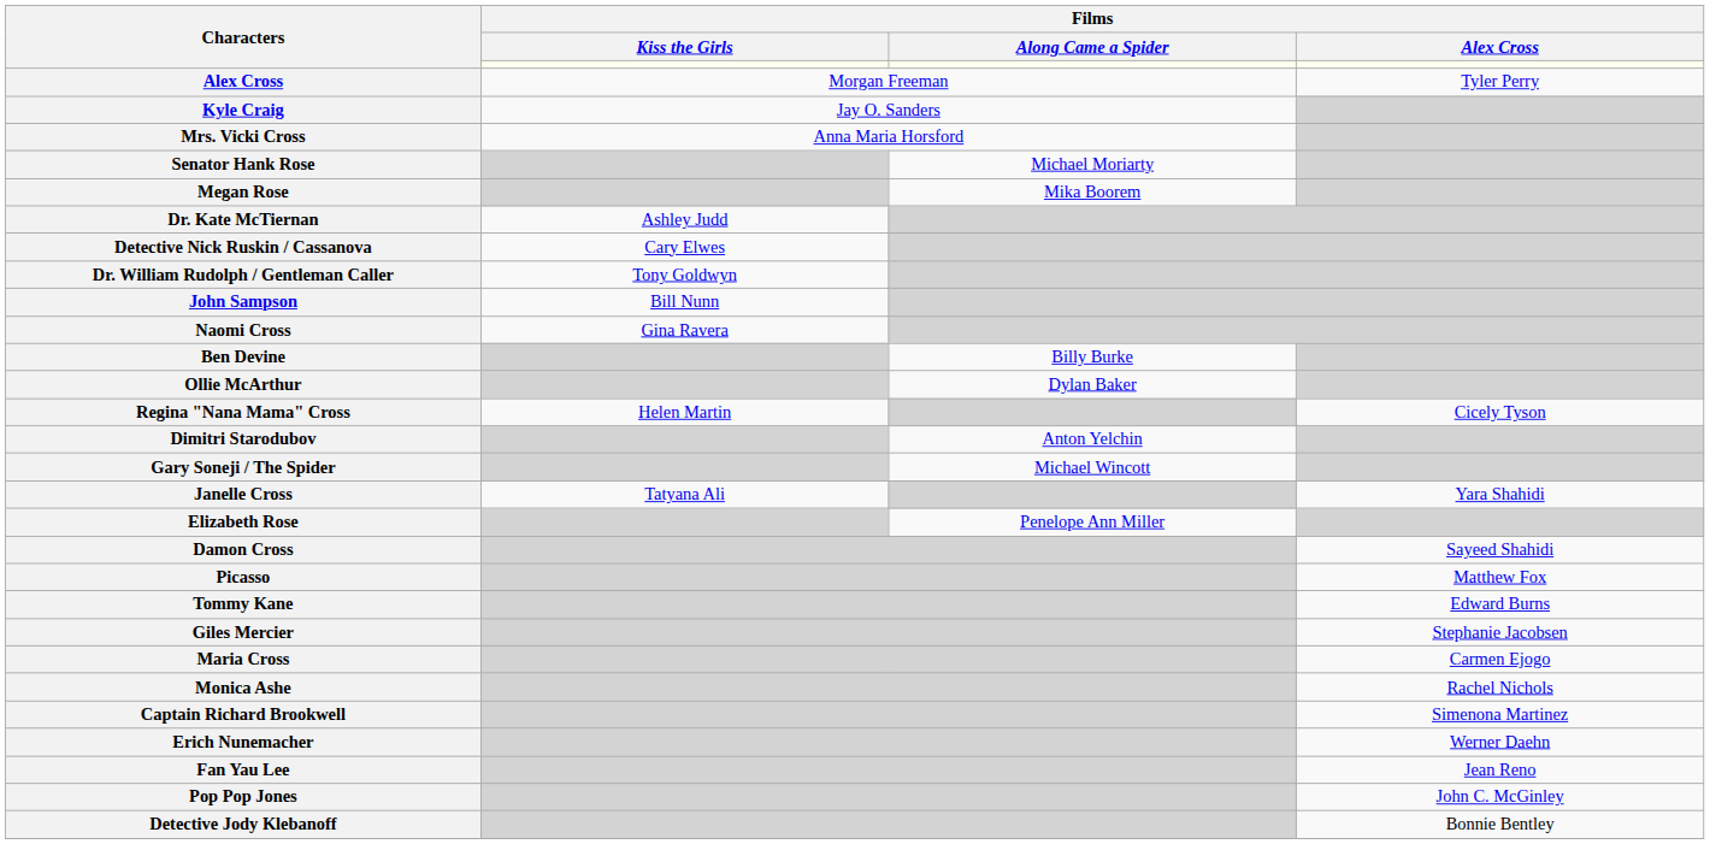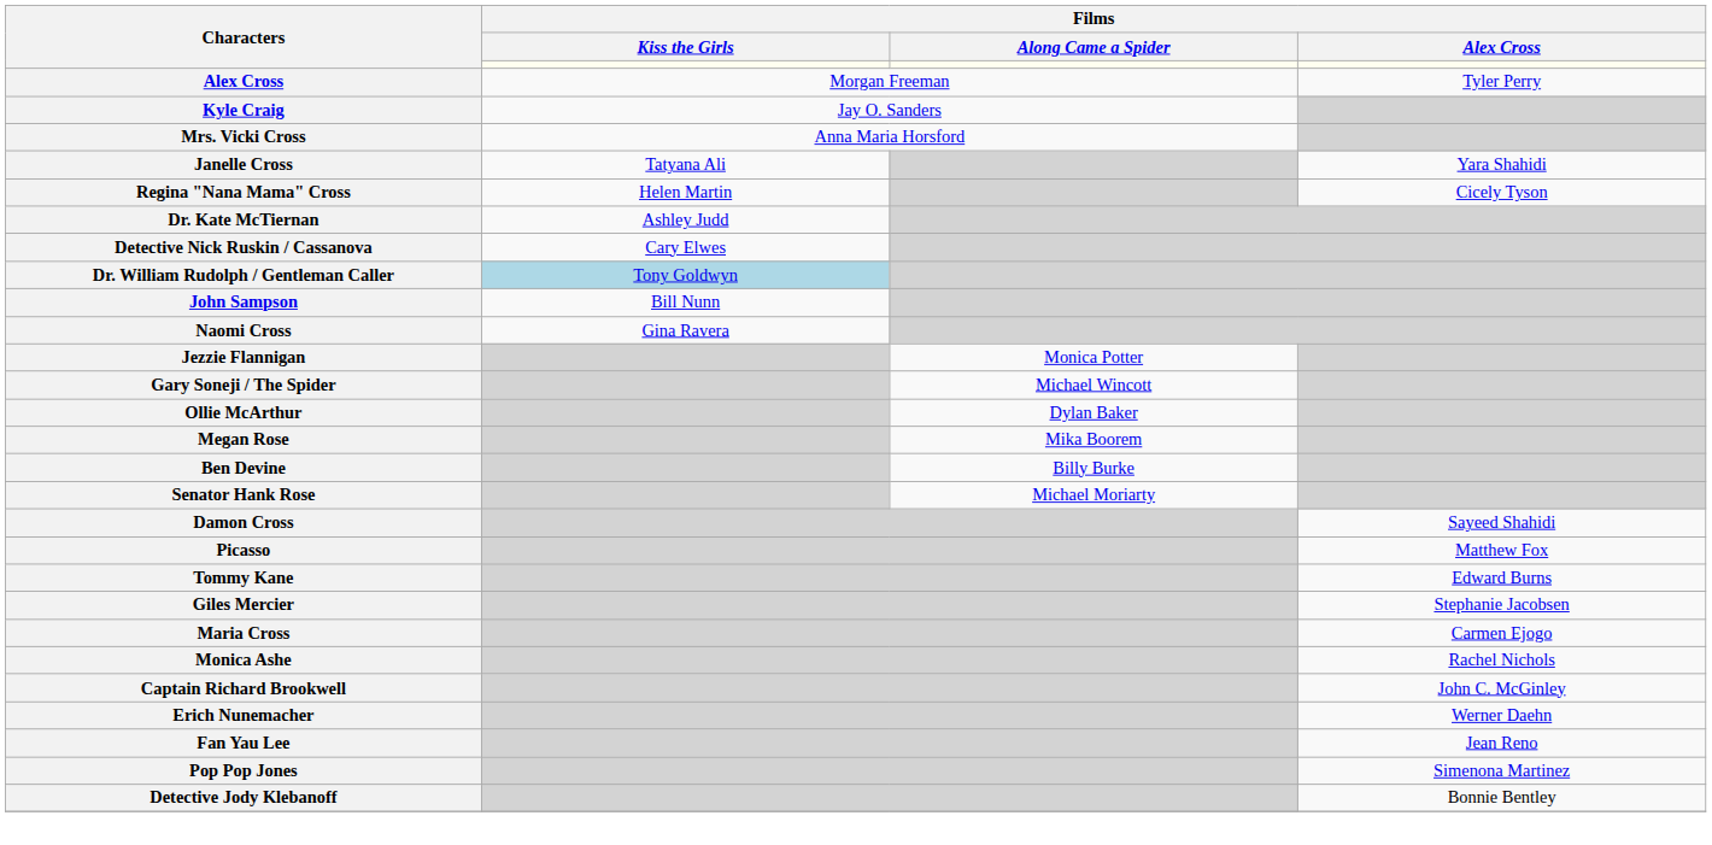rows swapped: Janelle Cross <-> Senator Hank Rose
rows swapped: Regina "Nana Mama" Cross <-> Megan Rose
Dr. William Rudolph / Gentleman Caller | Films / Kiss the Girls: no background -> lightblue background
+ row: Jezzie Flannigan | Monica Potter
rows swapped: Gary Soneji / The Spider <-> Ben Devine
- row: Dimitri Starodubov | Anton Yelchin
- row: Elizabeth Rose | Penelope Ann Miller
Captain Richard Brookwell | Films / Alex Cross: Simenona Martinez -> John C. McGinley
Pop Pop Jones | Films / Alex Cross: John C. McGinley -> Simenona Martinez
